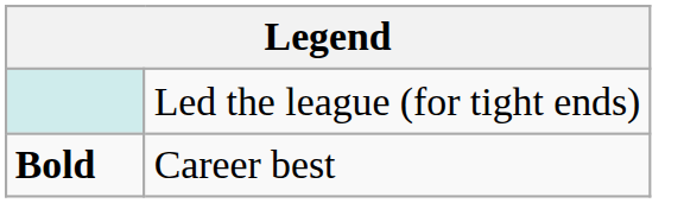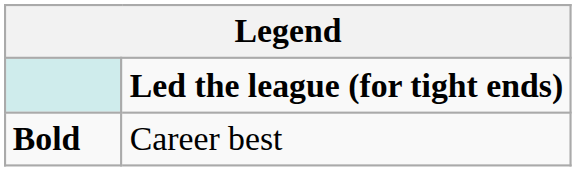row 2 | column 2: normal -> bold
